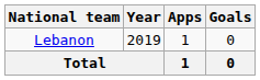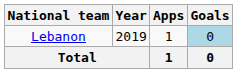Lebanon | Goals: no background -> lightblue background
